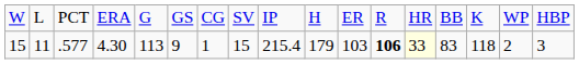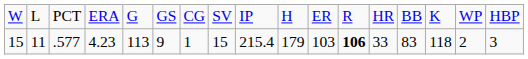row 2 | column 4: 4.30 -> 4.23
row 2 | column 13: lightyellow background -> no background
